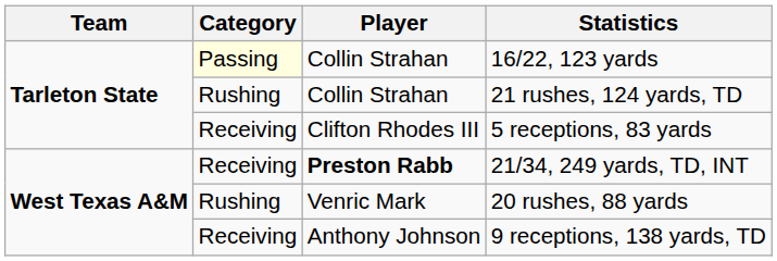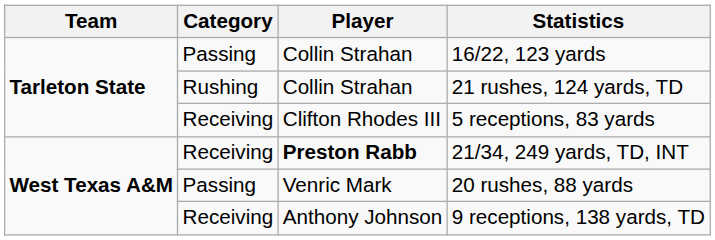16/22, 123 yards | Category: lightyellow background -> no background
20 rushes, 88 yards | Category: Rushing -> Passing
